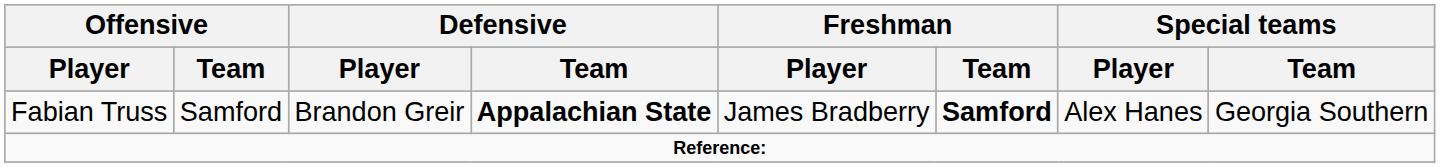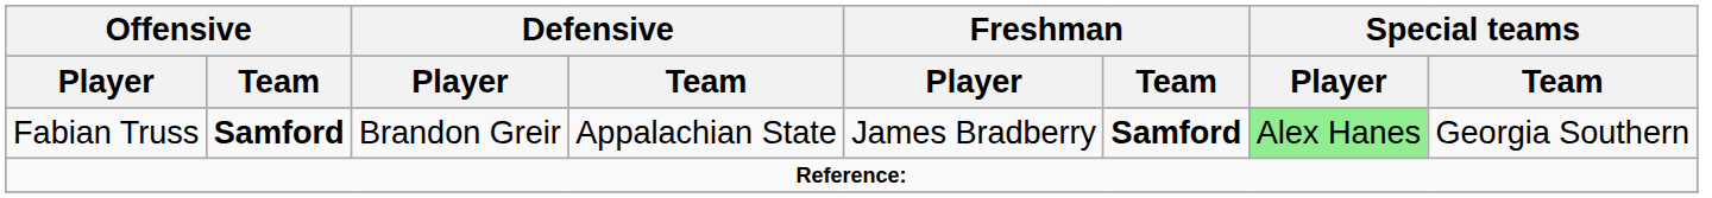Fabian Truss | Offensive / Team: normal -> bold
Fabian Truss | Defensive / Team: bold -> normal
Fabian Truss | Special teams / Player: no background -> lightgreen background
